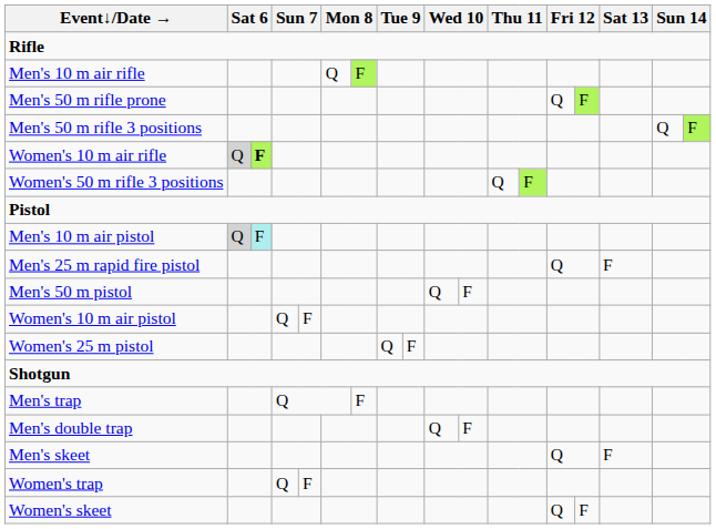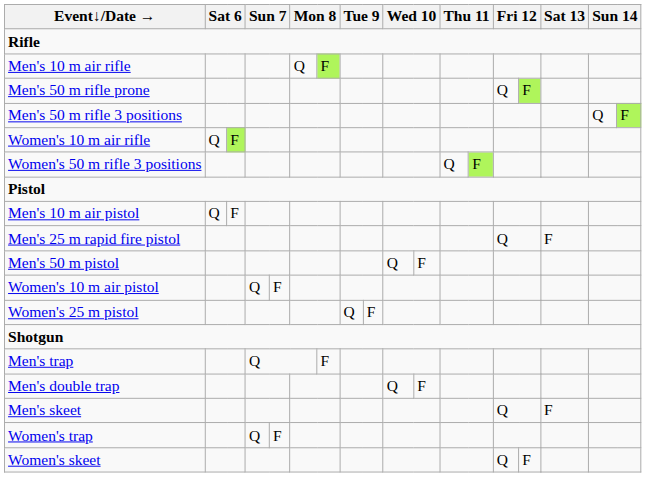Women's 10 m air rifle | column 2: lightgrey background -> no background
Women's 10 m air rifle | column 3: bold -> normal
Men's 10 m air pistol | column 2: lightgrey background -> no background
Men's 10 m air pistol | column 3: paleturquoise background -> no background
